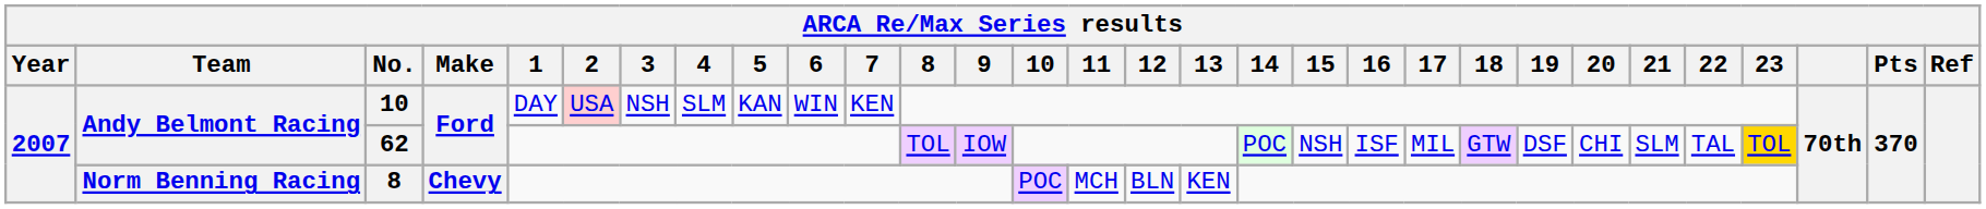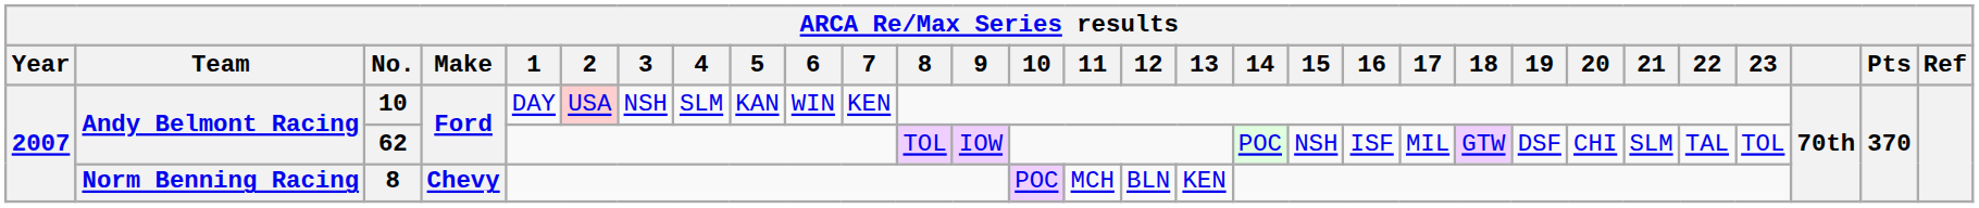62 | 23: gold background -> no background
